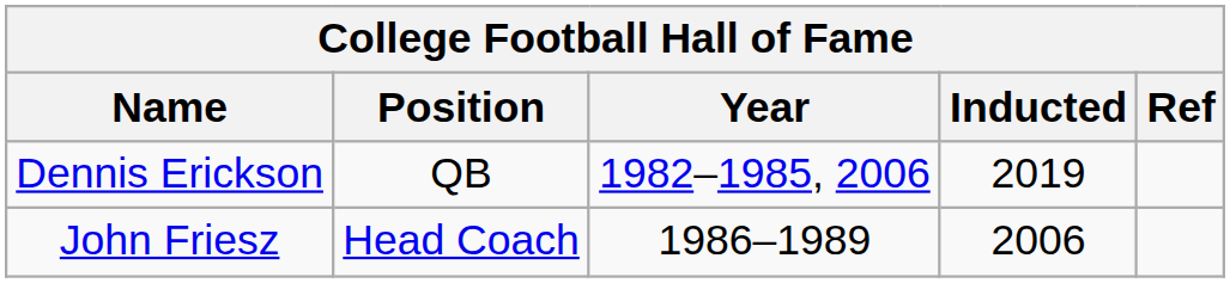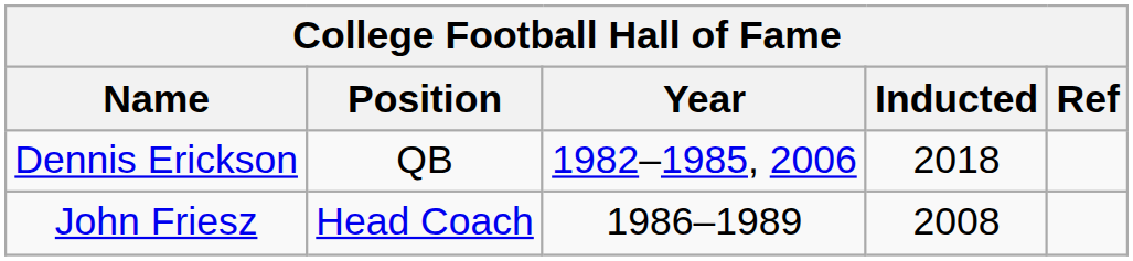Dennis Erickson | Inducted: 2019 -> 2018
John Friesz | Inducted: 2006 -> 2008
